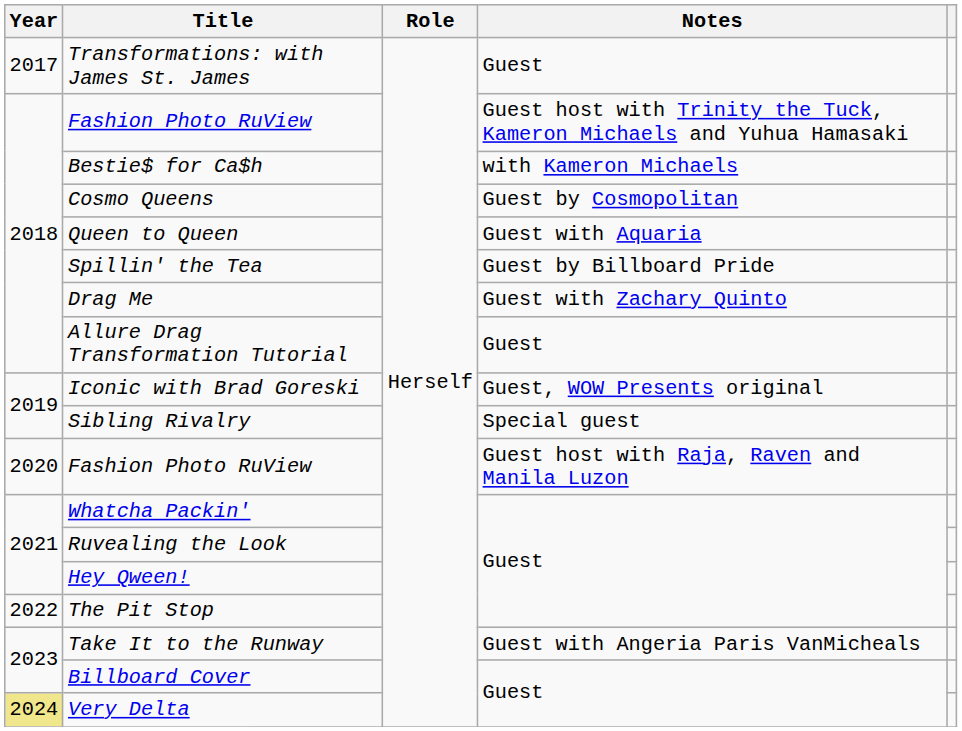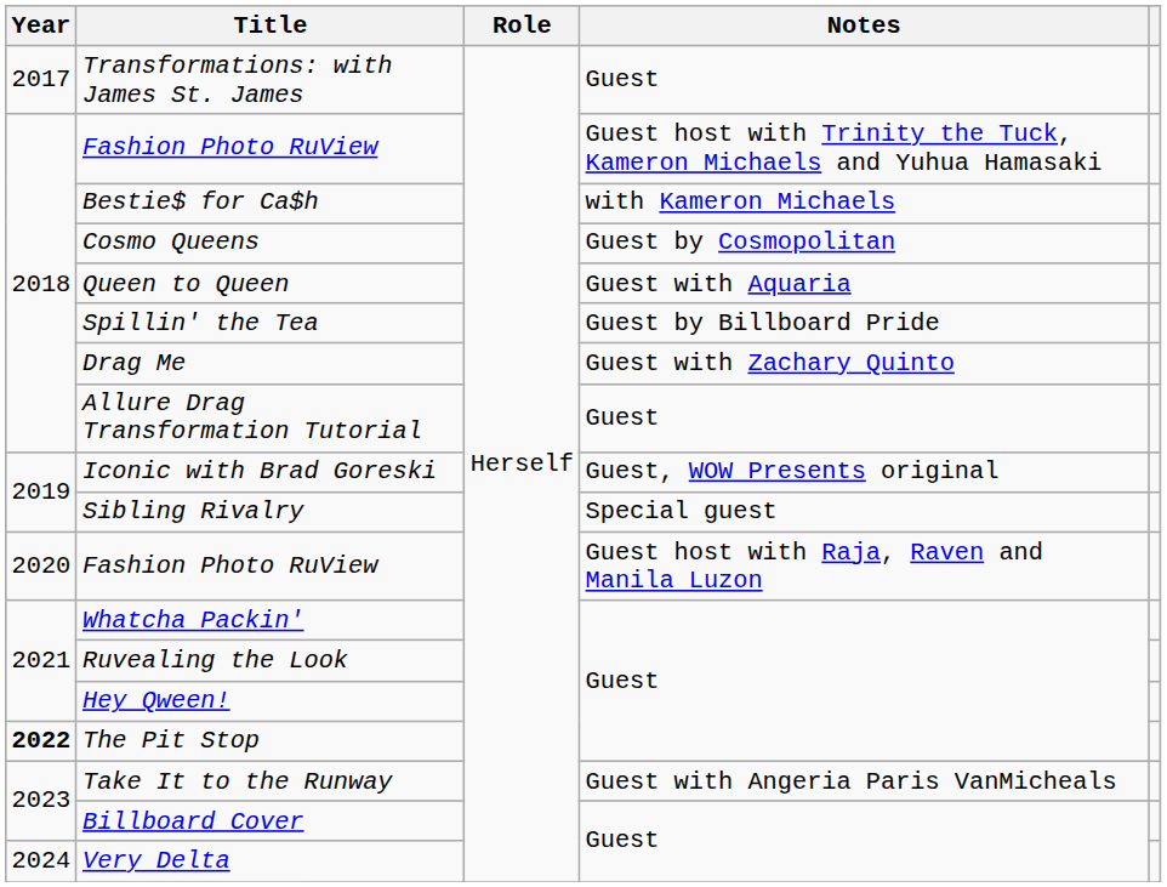The Pit Stop | Year: normal -> bold
Very Delta | Year: khaki background -> no background
